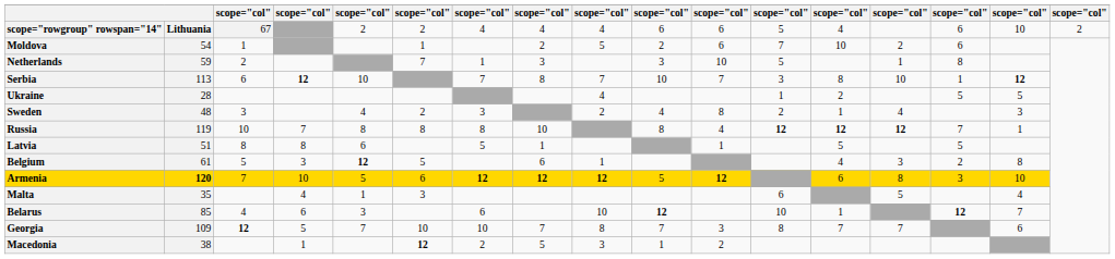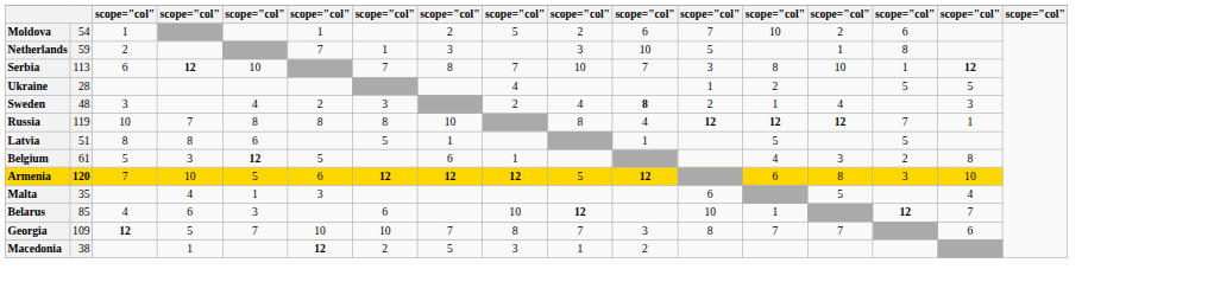- row: scope="rowgroup" rowspan="14" | Lithuania | 67 | 2 | 2 | 4 | 4 | 4 | 6 | 6 | 5 | 4 | 6 | 10 | 2
Sweden | column 11: normal -> bold
